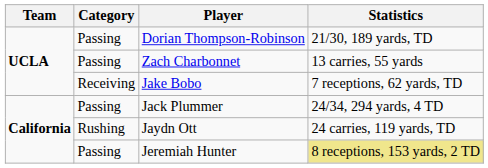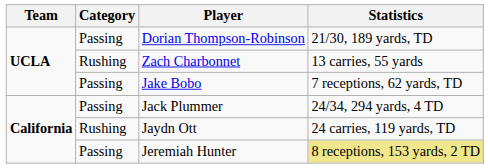Zach Charbonnet | Category: Passing -> Rushing
Jake Bobo | Category: Receiving -> Passing
